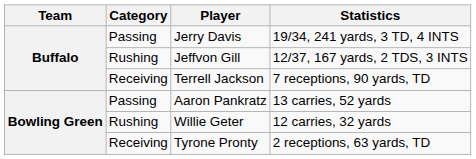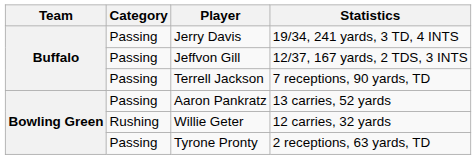Jeffvon Gill | Category: Rushing -> Passing
Terrell Jackson | Category: Receiving -> Passing
Tyrone Pronty | Category: Receiving -> Passing
